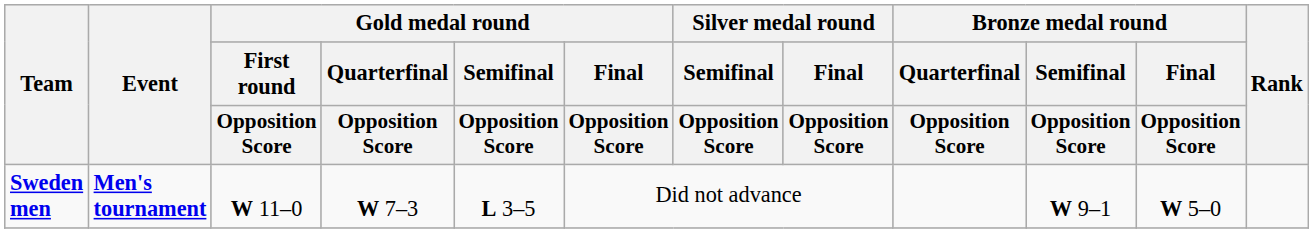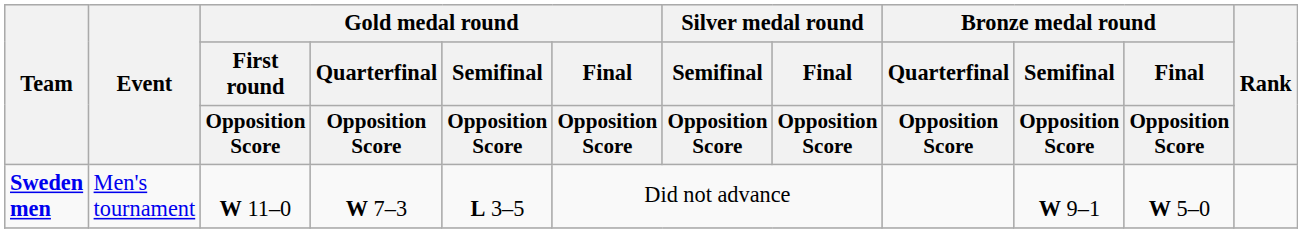Sweden men | Event: bold -> normal
